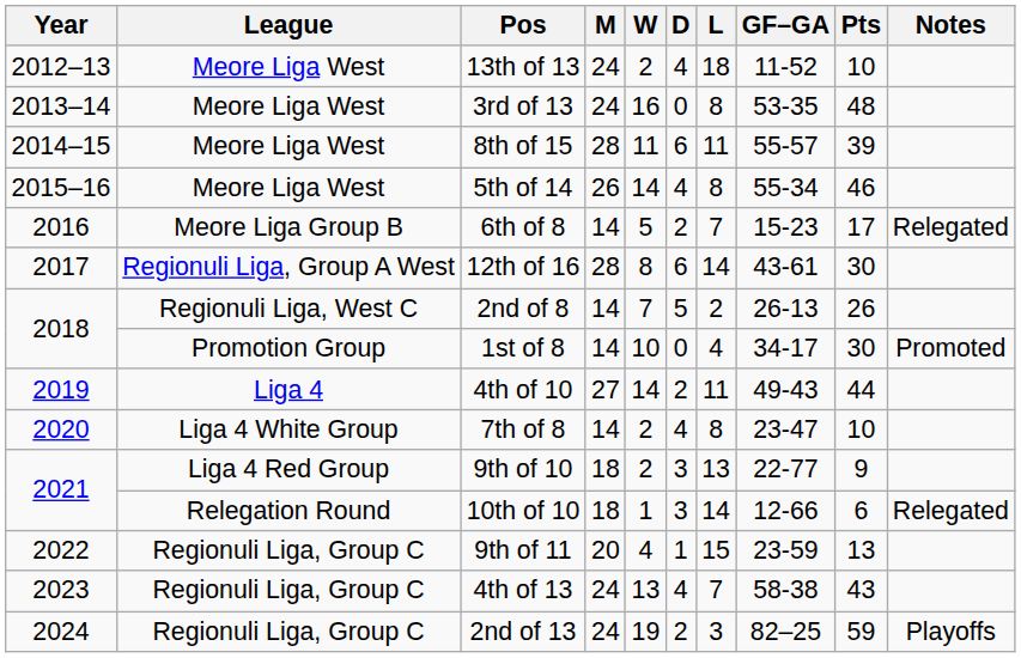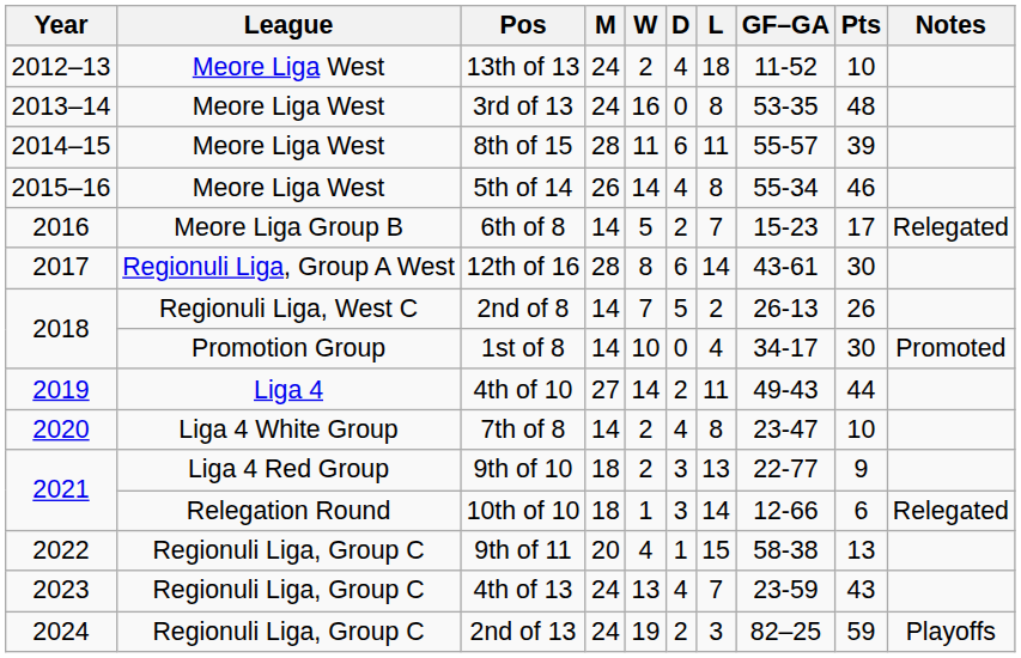9th of 11 | GF–GA: 23-59 -> 58-38
4th of 13 | GF–GA: 58-38 -> 23-59
